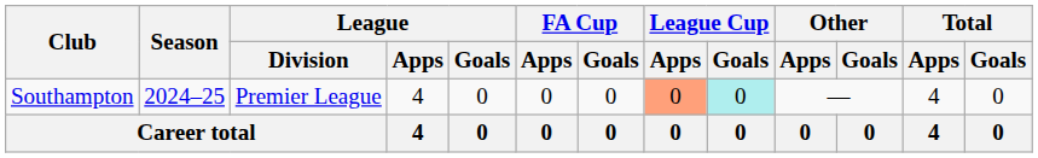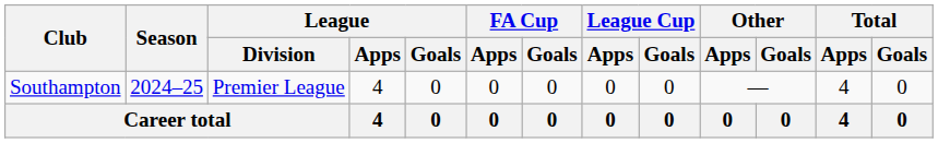Southampton | League Cup / Apps: lightsalmon background -> no background
Southampton | League Cup / Goals: paleturquoise background -> no background
